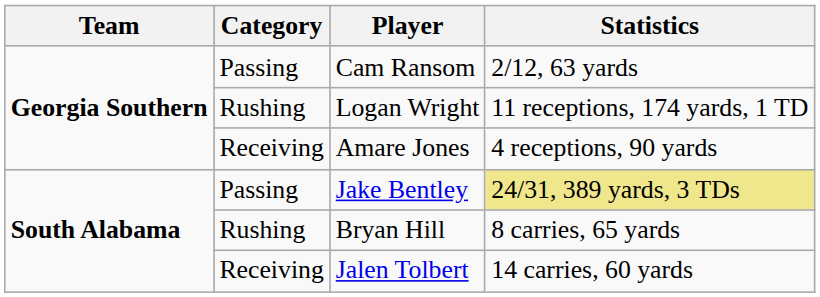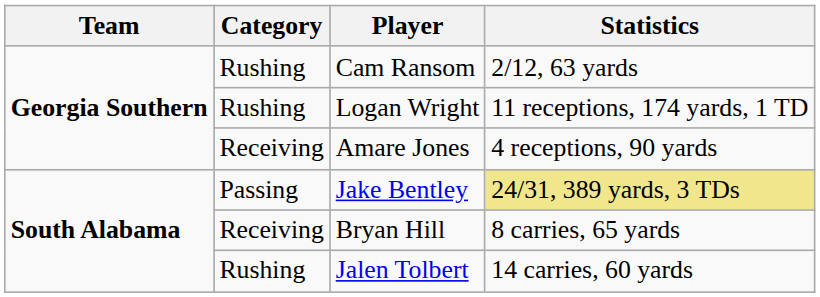Cam Ransom | Category: Passing -> Rushing
Bryan Hill | Category: Rushing -> Receiving
Jalen Tolbert | Category: Receiving -> Rushing
